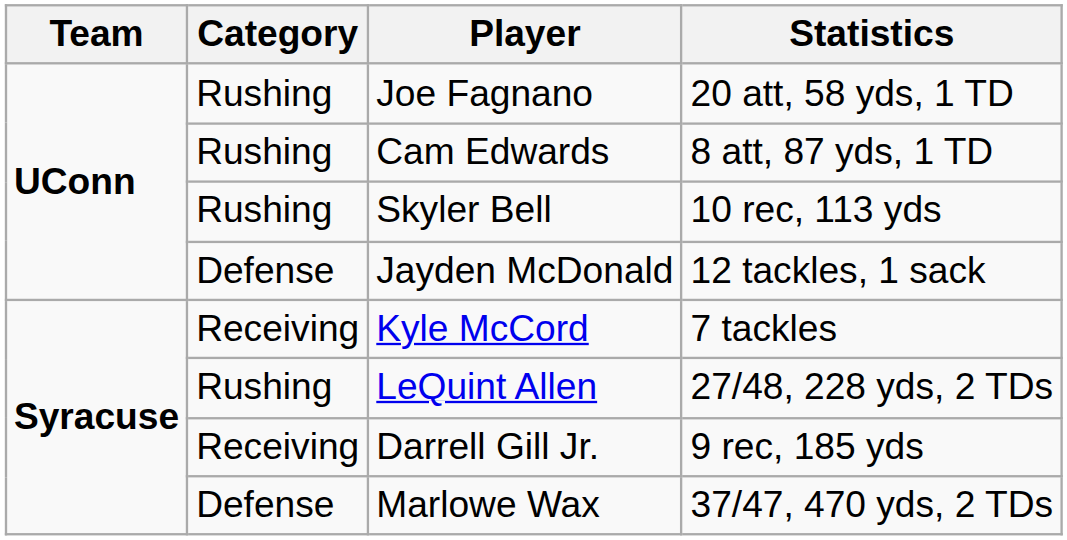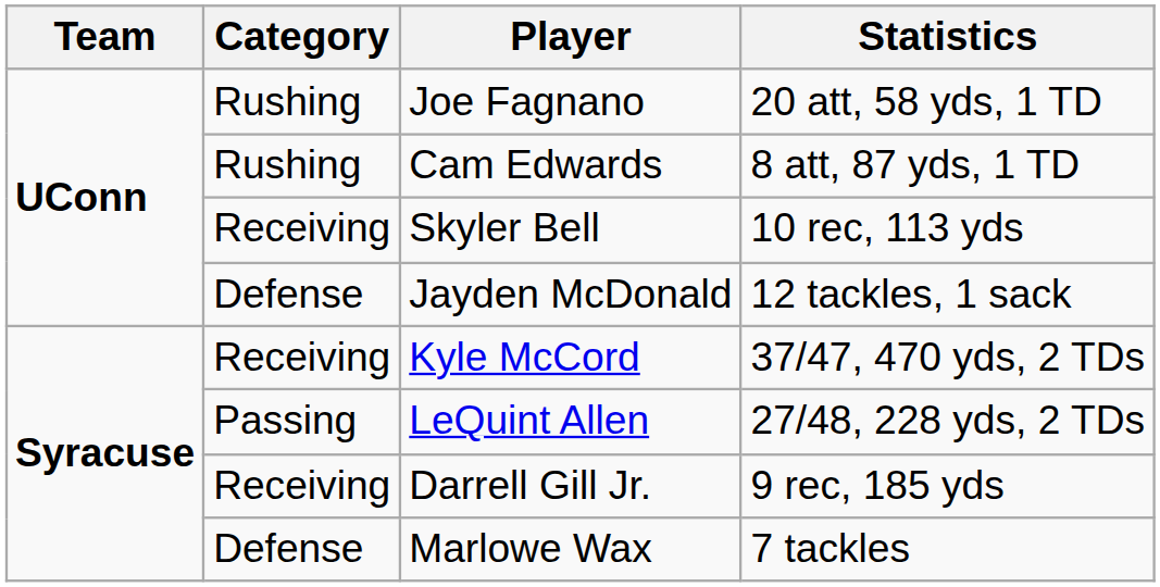Skyler Bell | Category: Rushing -> Receiving
Kyle McCord | Statistics: 7 tackles -> 37/47, 470 yds, 2 TDs
LeQuint Allen | Category: Rushing -> Passing
Marlowe Wax | Statistics: 37/47, 470 yds, 2 TDs -> 7 tackles
